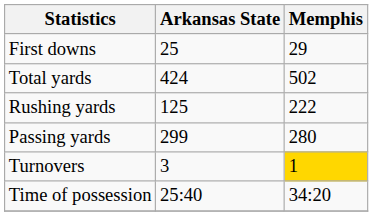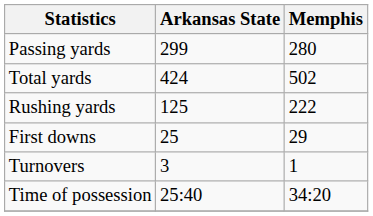rows swapped: First downs <-> Passing yards
Turnovers | Memphis: gold background -> no background
